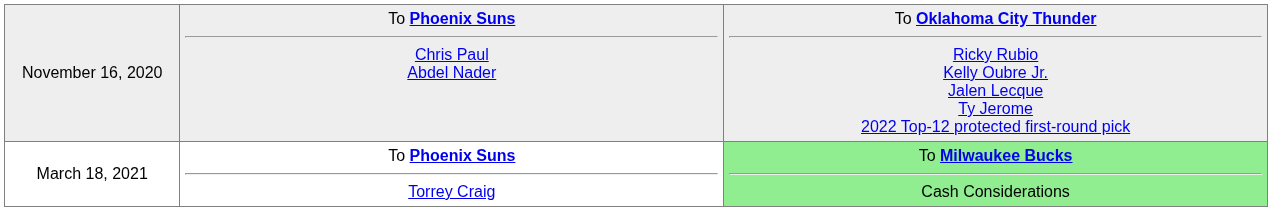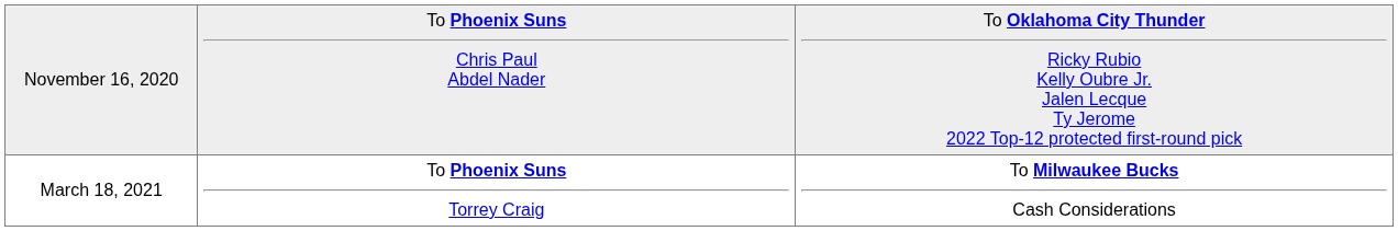March 18, 2021 | column 3: lightgreen background -> no background
